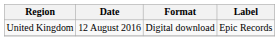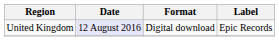United Kingdom | Date: no background -> lavender background
